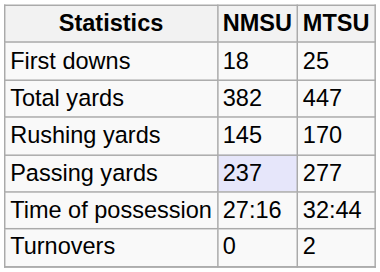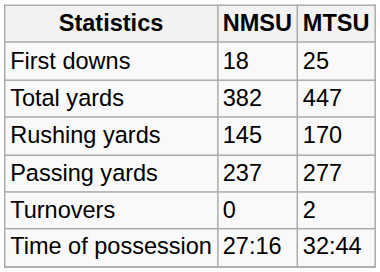Passing yards | NMSU: lavender background -> no background
rows swapped: Turnovers <-> Time of possession
